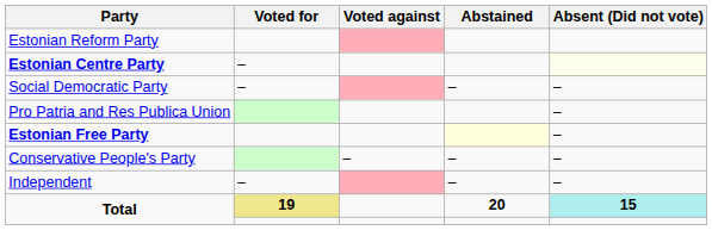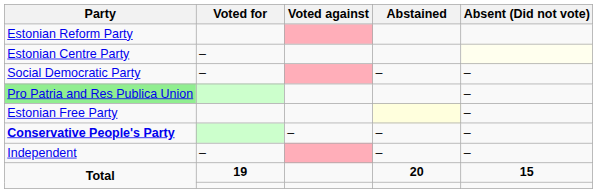Estonian Centre Party | Party: bold -> normal
Pro Patria and Res Publica Union | Party: no background -> lightgreen background
Estonian Free Party | Party: bold -> normal
Conservative People's Party | Party: normal -> bold
Total / 19 | Voted for: khaki background -> no background
Total / 19 | Absent (Did not vote): paleturquoise background -> no background
